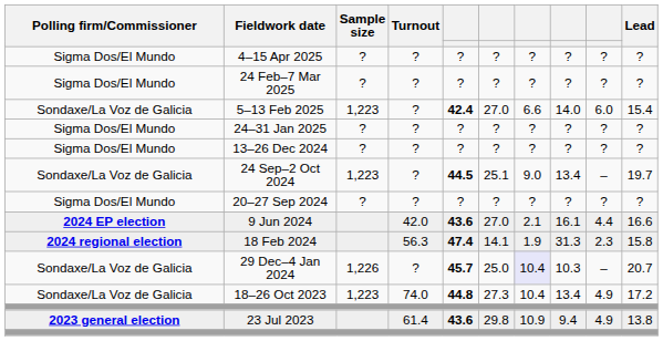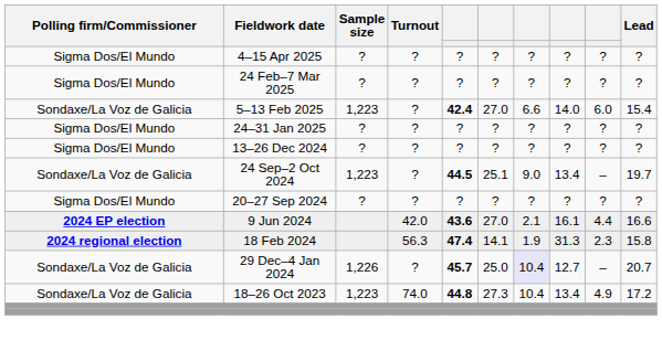29 Dec–4 Jan 2024 | column 8: 10.3 -> 12.7
- row: 2023 general election | 23 Jul 2023 | 61.4 | 43.6 | 29.8 | 10.9 | 9.4 | 4.9 | 13.8
